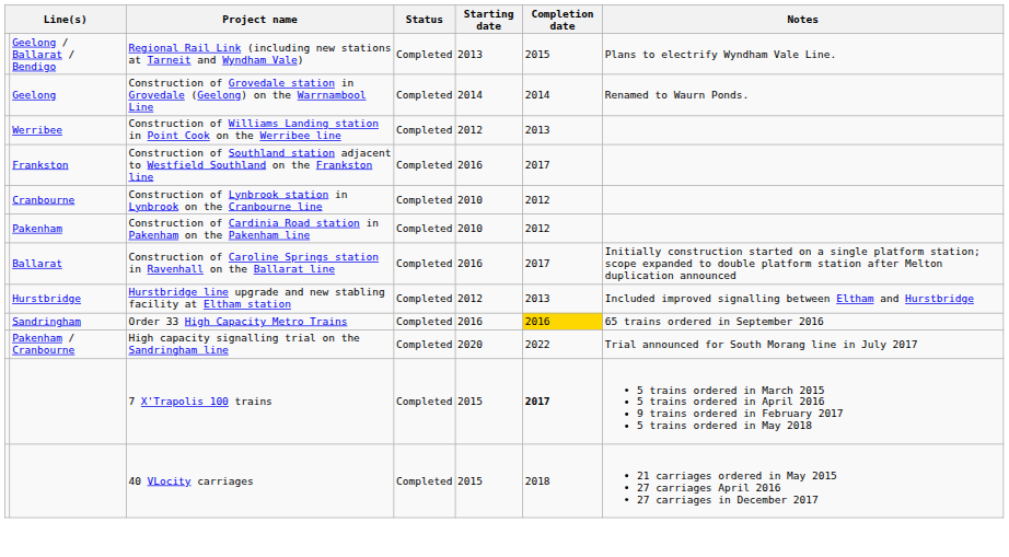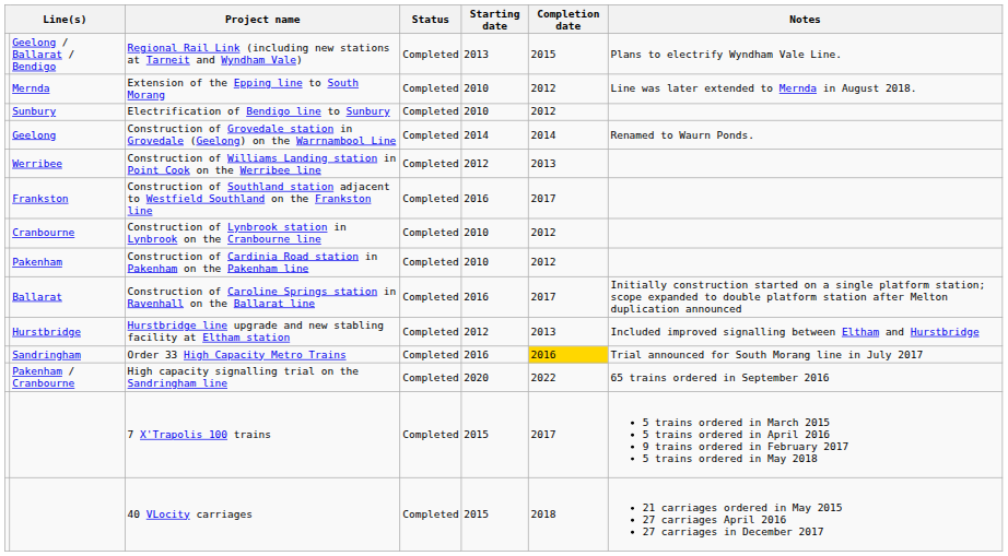+ row: Mernda | Extension of the Epping line to South Morang | Completed | 2010 | 2012 | Line was later extended to Mernda in August 2018.
+ row: Sunbury | Electrification of Bendigo line to Sunbury | Completed | 2010 | 2012
Order 33 High Capacity Metro Trains | Notes: 65 trains ordered in September 2016 -> Trial announced for South Morang line in July 2017
High capacity signalling trial on the Sandringham line | Notes: Trial announced for South Morang line in July 2017 -> 65 trains ordered in September 2016
7 X'Trapolis 100 trains | Completion date: bold -> normal
